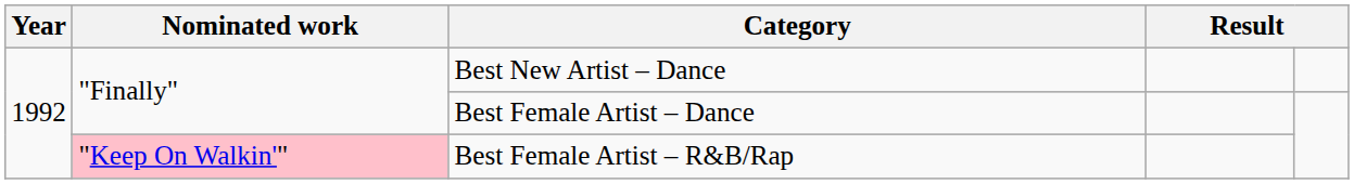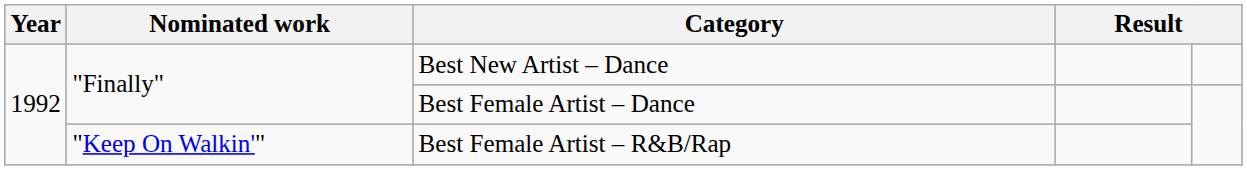Best Female Artist – R&B/Rap | Nominated work: pink background -> no background
